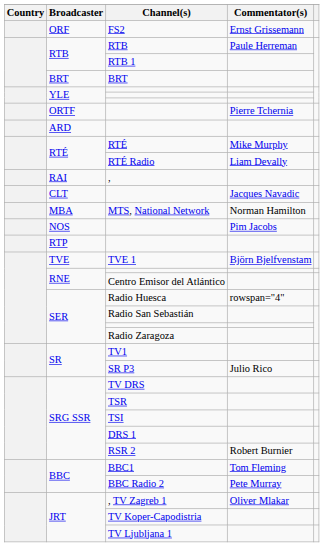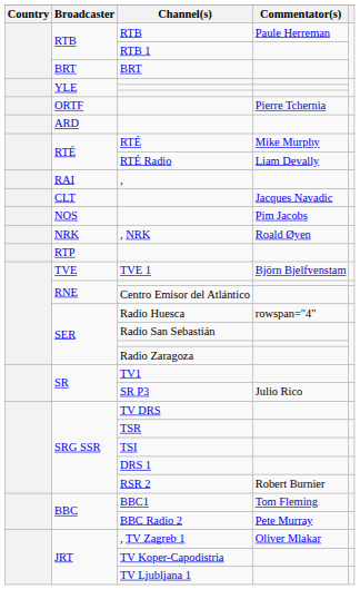- row: ORF | FS2 | Ernst Grissemann
- row: MBA | MTS, National Network | Norman Hamilton
+ row: NRK | , NRK | Roald Øyen
